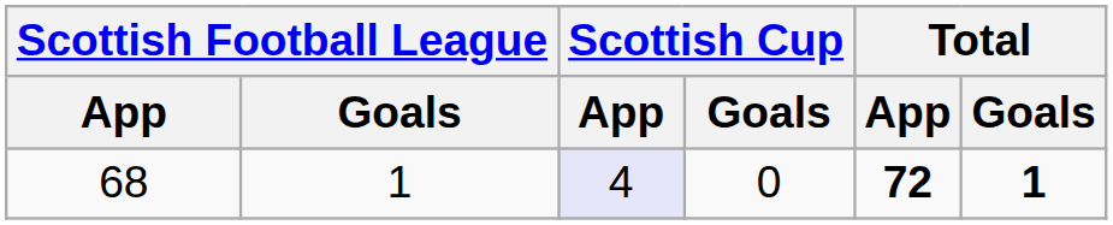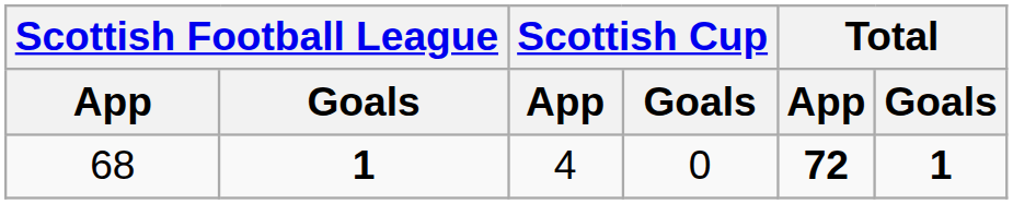68 | Scottish Football League / Goals: normal -> bold
68 | Scottish Cup / App: lavender background -> no background
